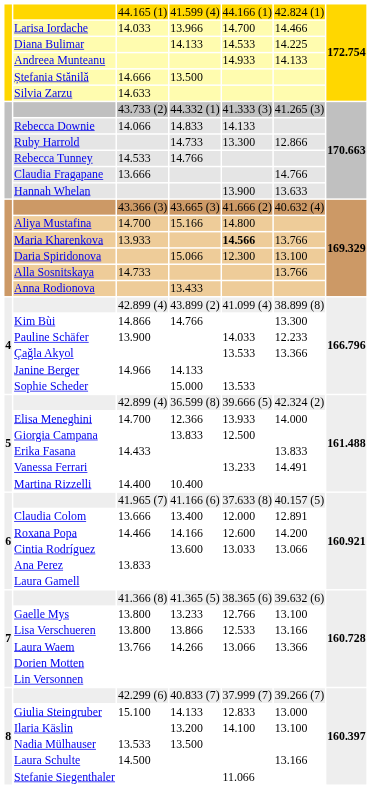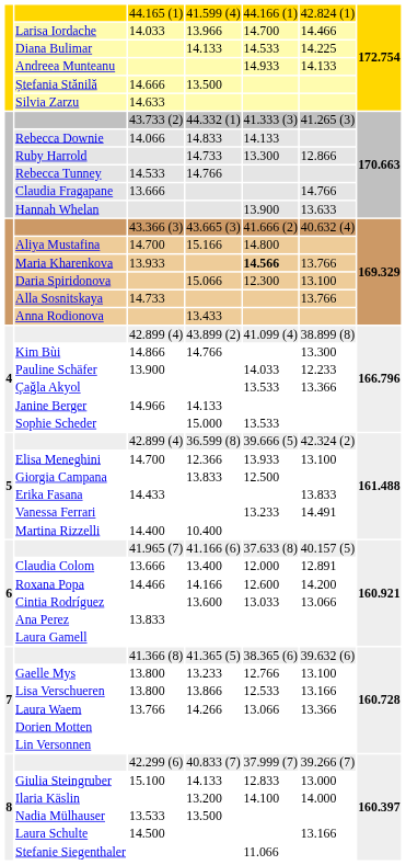Elisa Meneghini | column 6: 14.000 -> 13.100
Ilaria Käslin | column 6: 13.100 -> 14.000
